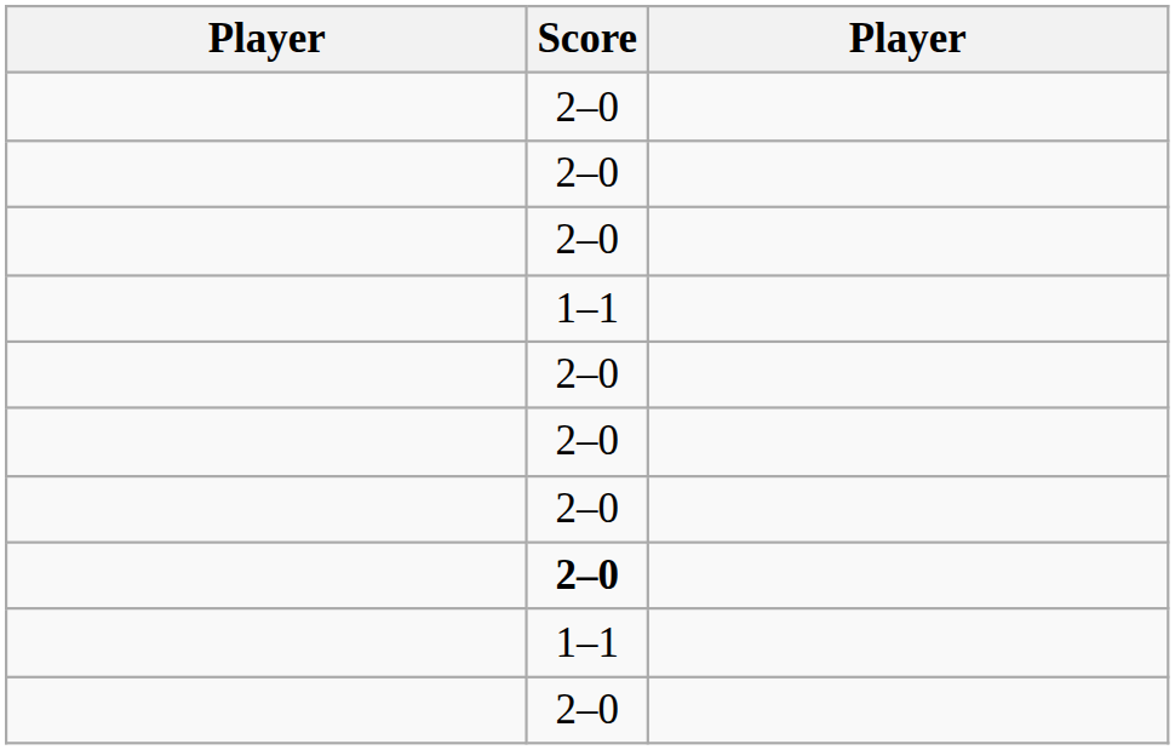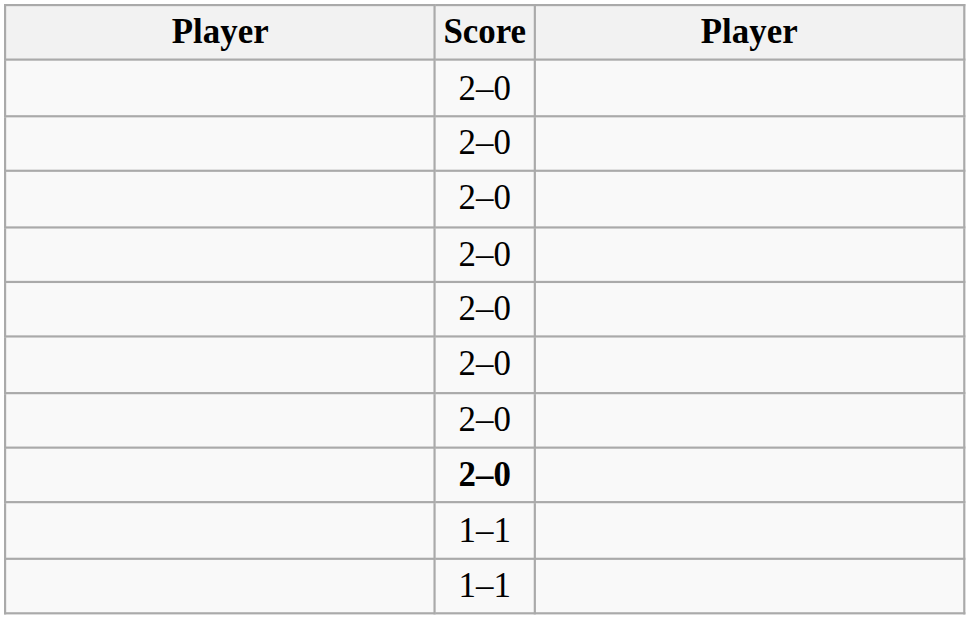row 5 | Score: 1–1 -> 2–0
row 11 | Score: 2–0 -> 1–1
